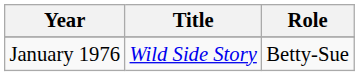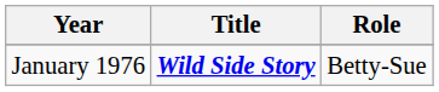January 1976 | Title: normal -> bold
